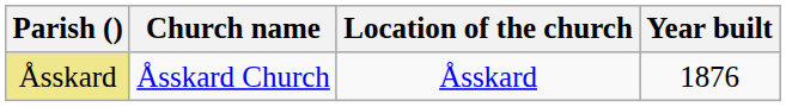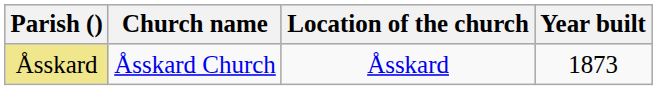row 2 | Year built: 1876 -> 1873
